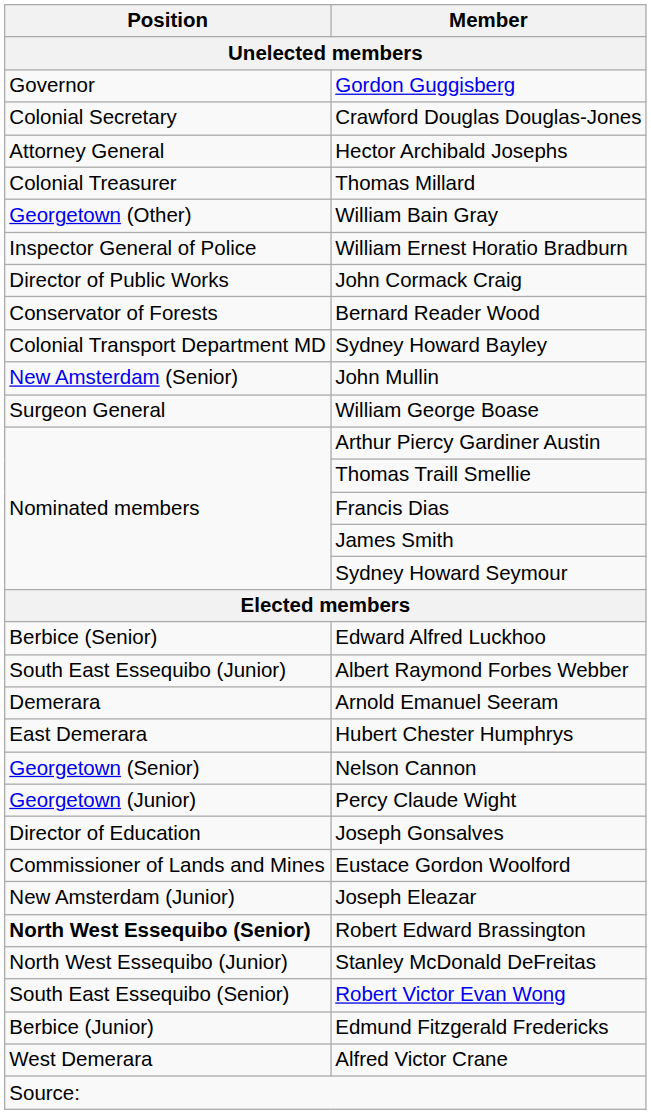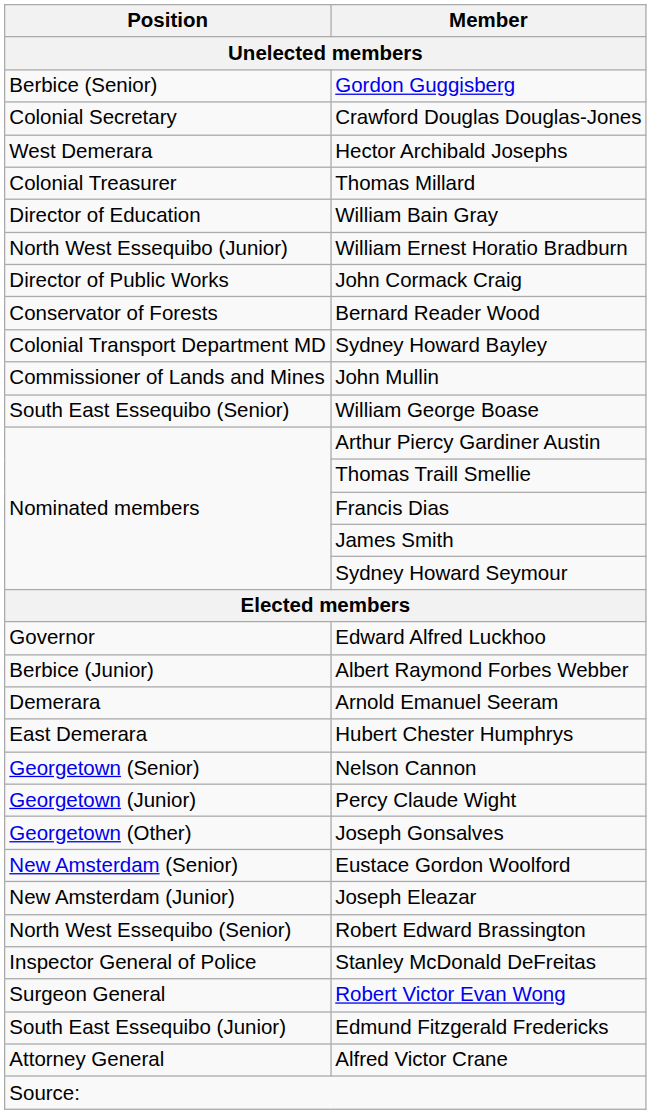Gordon Guggisberg | Position: Governor -> Berbice (Senior)
Hector Archibald Josephs | Position: Attorney General -> West Demerara
William Bain Gray | Position: Georgetown (Other) -> Director of Education
William Ernest Horatio Bradburn | Position: Inspector General of Police -> North West Essequibo (Junior)
John Mullin | Position: New Amsterdam (Senior) -> Commissioner of Lands and Mines
William George Boase | Position: Surgeon General -> South East Essequibo (Senior)
Edward Alfred Luckhoo | Position: Berbice (Senior) -> Governor
Albert Raymond Forbes Webber | Position: South East Essequibo (Junior) -> Berbice (Junior)
Joseph Gonsalves | Position: Director of Education -> Georgetown (Other)
Eustace Gordon Woolford | Position: Commissioner of Lands and Mines -> New Amsterdam (Senior)
Robert Edward Brassington | Position: bold -> normal
Stanley McDonald DeFreitas | Position: North West Essequibo (Junior) -> Inspector General of Police
Robert Victor Evan Wong | Position: South East Essequibo (Senior) -> Surgeon General
Edmund Fitzgerald Fredericks | Position: Berbice (Junior) -> South East Essequibo (Junior)
Alfred Victor Crane | Position: West Demerara -> Attorney General
